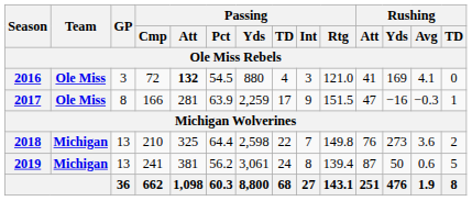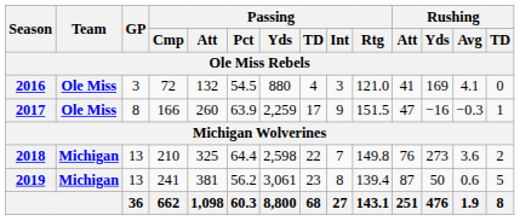2016 | Passing / Att: bold -> normal
2017 | Passing / Att: 281 -> 260
2019 | Passing / TD: 24 -> 23
